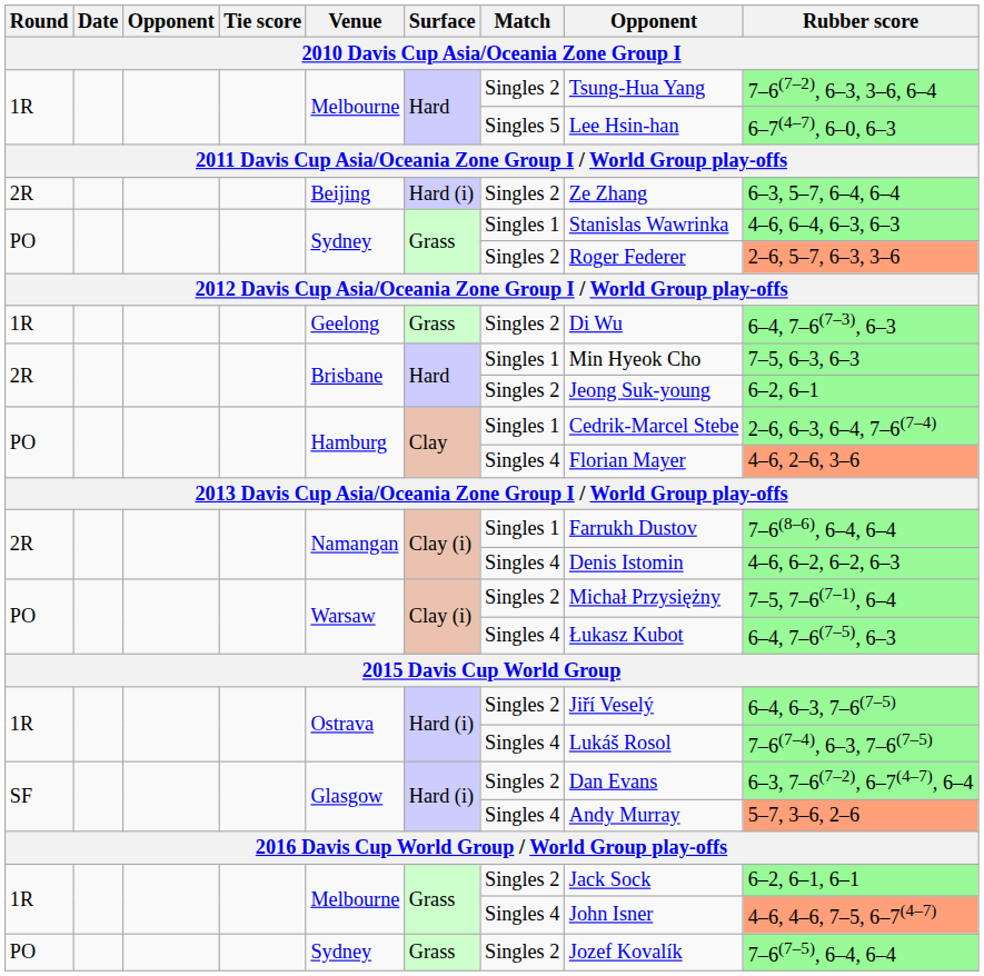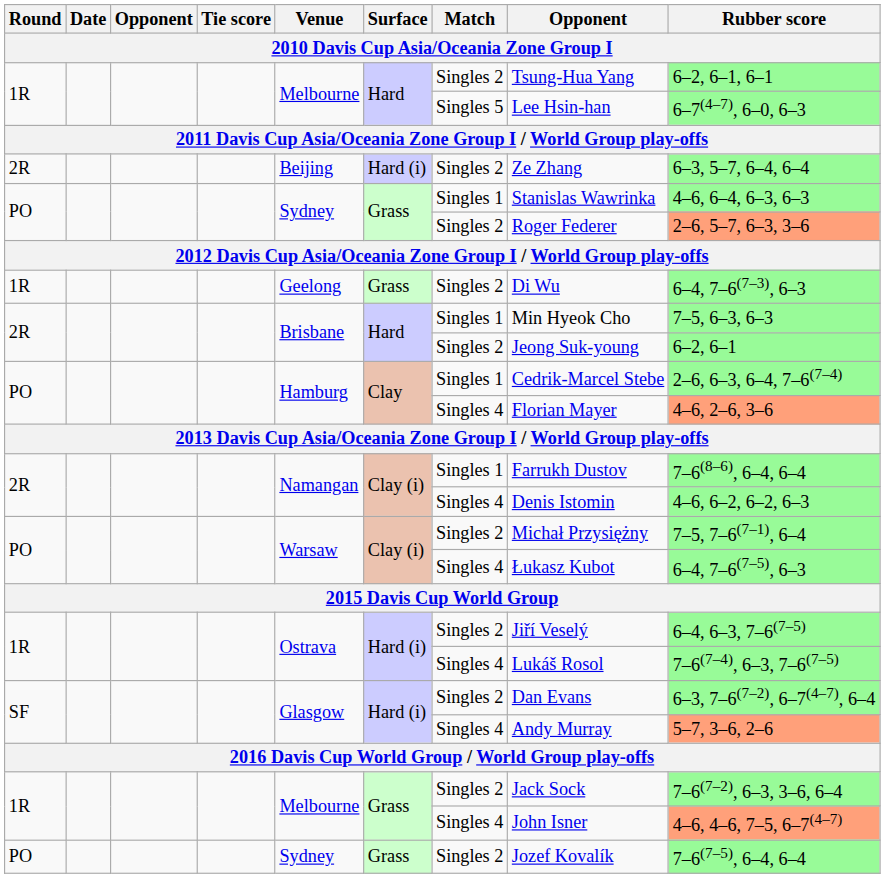row 3 | Rubber score: 7–6(7–2), 6–3, 3–6, 6–4 -> 6–2, 6–1, 6–1
row 26 | Rubber score: 6–2, 6–1, 6–1 -> 7–6(7–2), 6–3, 3–6, 6–4
